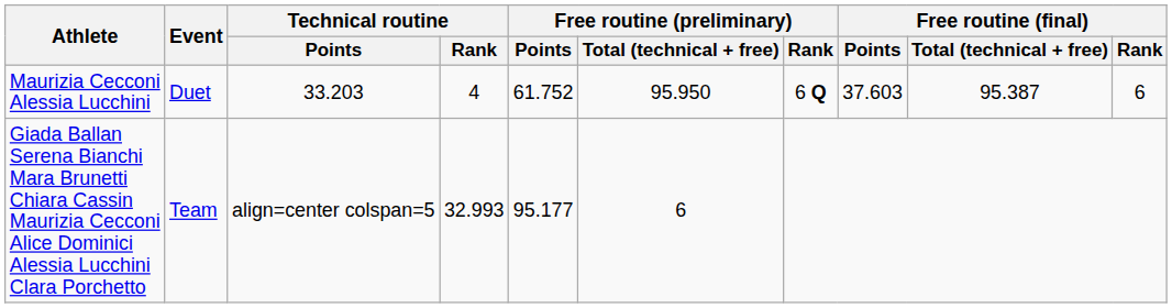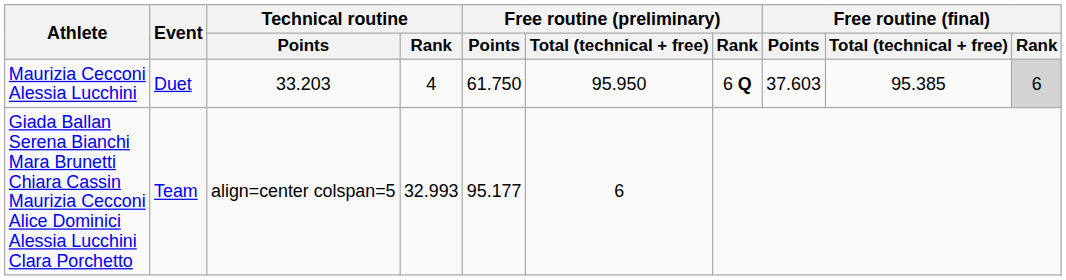Maurizia Cecconi Alessia Lucchini | Free routine (preliminary) / Points: 61.752 -> 61.750
Maurizia Cecconi Alessia Lucchini | Free routine (final) / Total (technical + free): 95.387 -> 95.385
Maurizia Cecconi Alessia Lucchini | Free routine (final) / Rank: no background -> lightgrey background
